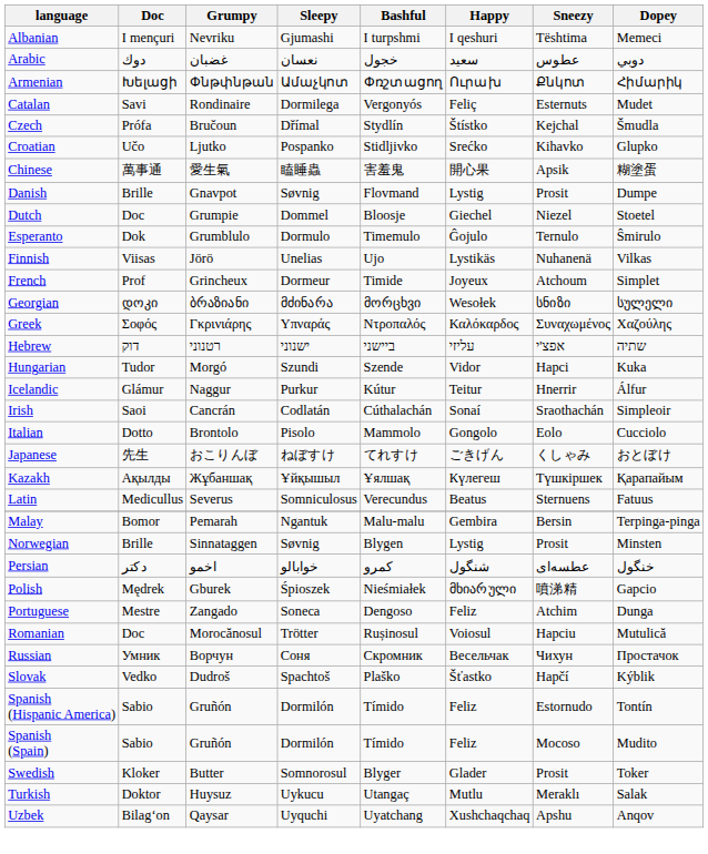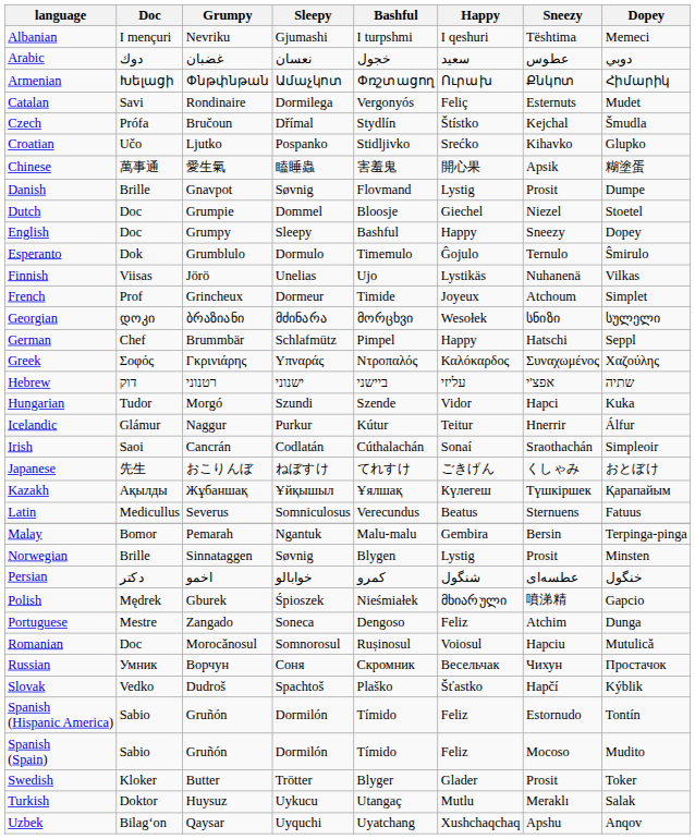+ row: English | Doc | Grumpy | Sleepy | Bashful | Happy | Sneezy | Dopey
+ row: German | Chef | Brummbär | Schlafmütz | Pimpel | Happy | Hatschi | Seppl
- row: Italian | Dotto | Brontolo | Pisolo | Mammolo | Gongolo | Eolo | Cucciolo
Romanian | Sleepy: Trötter -> Somnorosul
Swedish | Sleepy: Somnorosul -> Trötter
